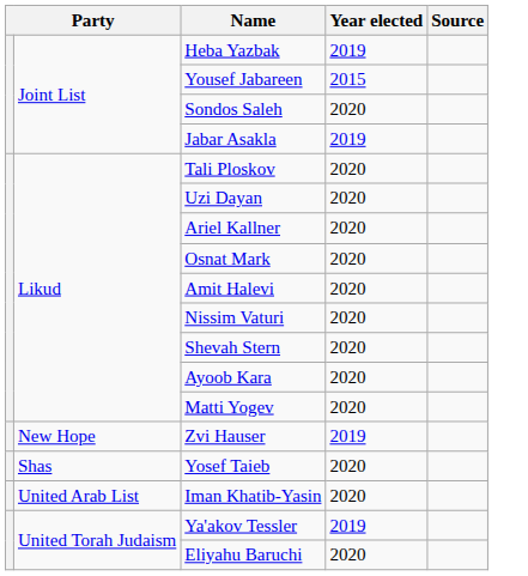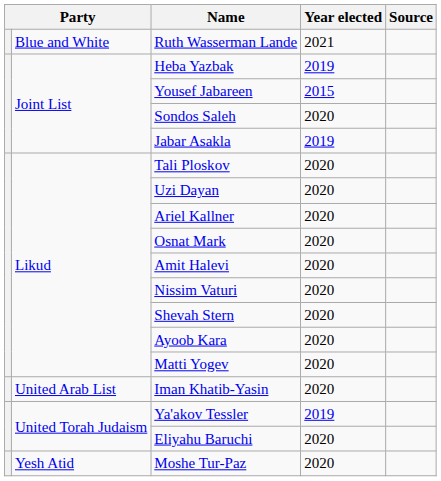+ row: Blue and White | Ruth Wasserman Lande | 2021
- row: New Hope | Zvi Hauser | 2019
- row: Shas | Yosef Taieb | 2020
+ row: Yesh Atid | Moshe Tur-Paz | 2020
